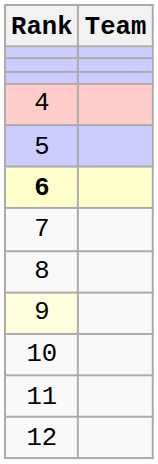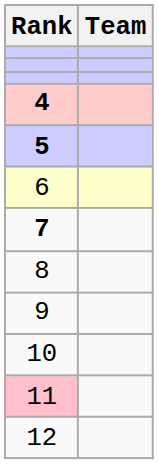row 5 | Rank: normal -> bold
row 6 | Rank: normal -> bold
row 7 | Rank: bold -> normal
row 8 | Rank: normal -> bold
row 10 | Rank: lightyellow background -> no background
row 12 | Rank: no background -> pink background
